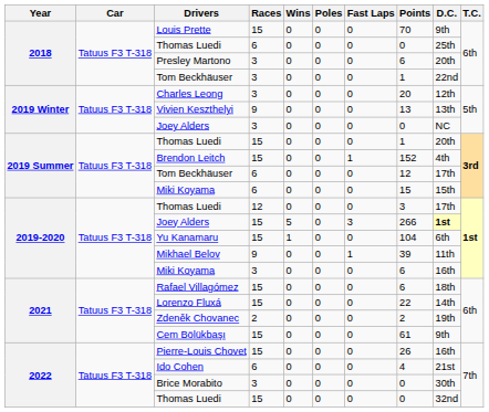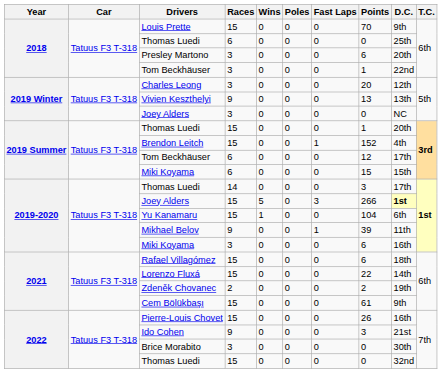2019-2020 / Thomas Luedi | Races: 12 -> 14
Ido Cohen | Races: 6 -> 9
Ido Cohen | Points: 4 -> 3
